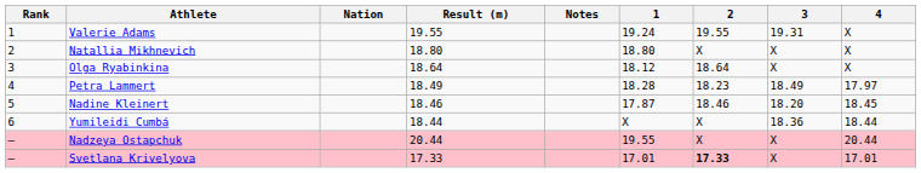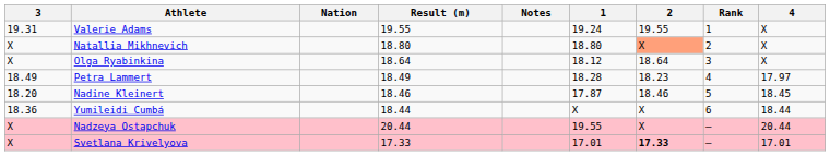columns swapped: Rank <-> 3
Natallia Mikhnevich | 2: no background -> lightsalmon background
